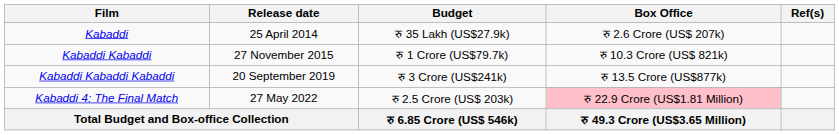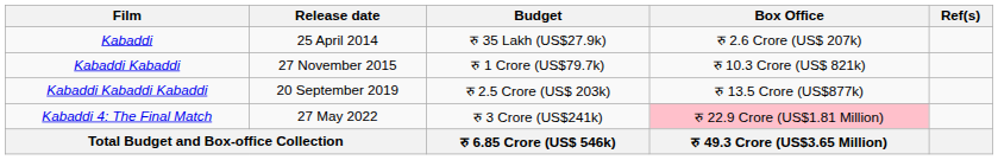Kabaddi Kabaddi Kabaddi | Budget: रु 3 Crore (US$241k) -> रु 2.5 Crore (US$ 203k)
Kabaddi 4: The Final Match | Budget: रु 2.5 Crore (US$ 203k) -> रु 3 Crore (US$241k)
